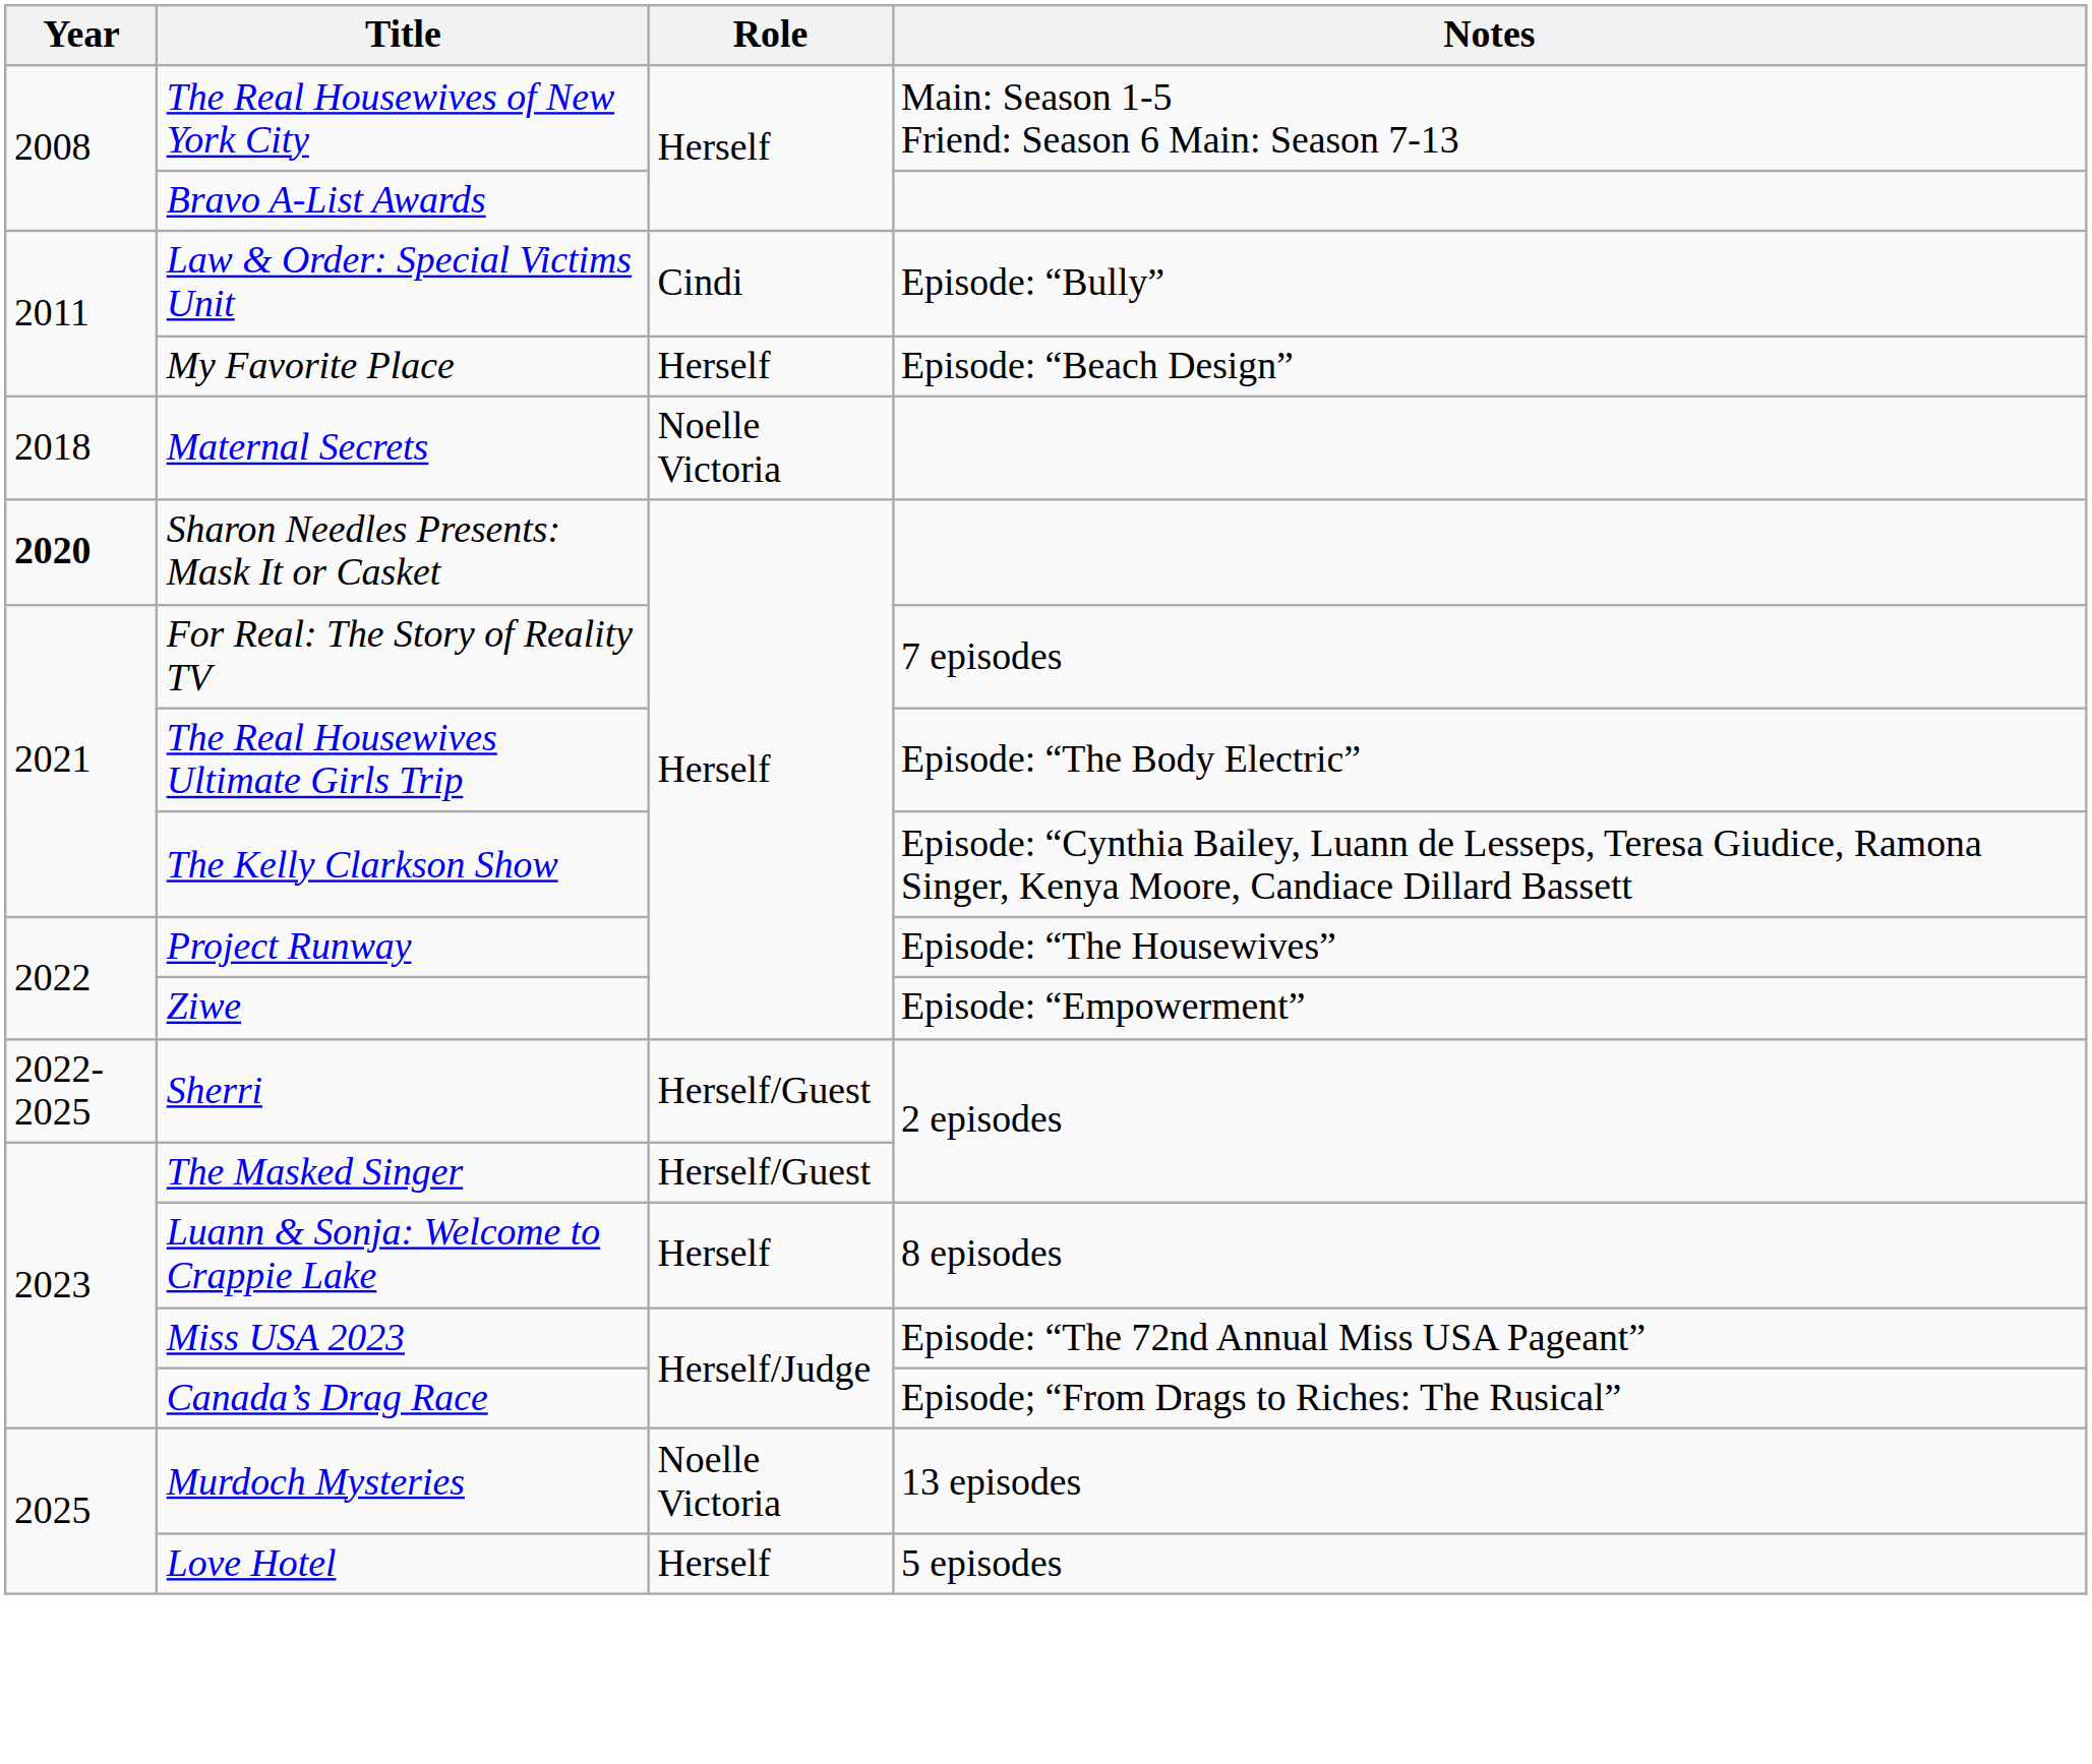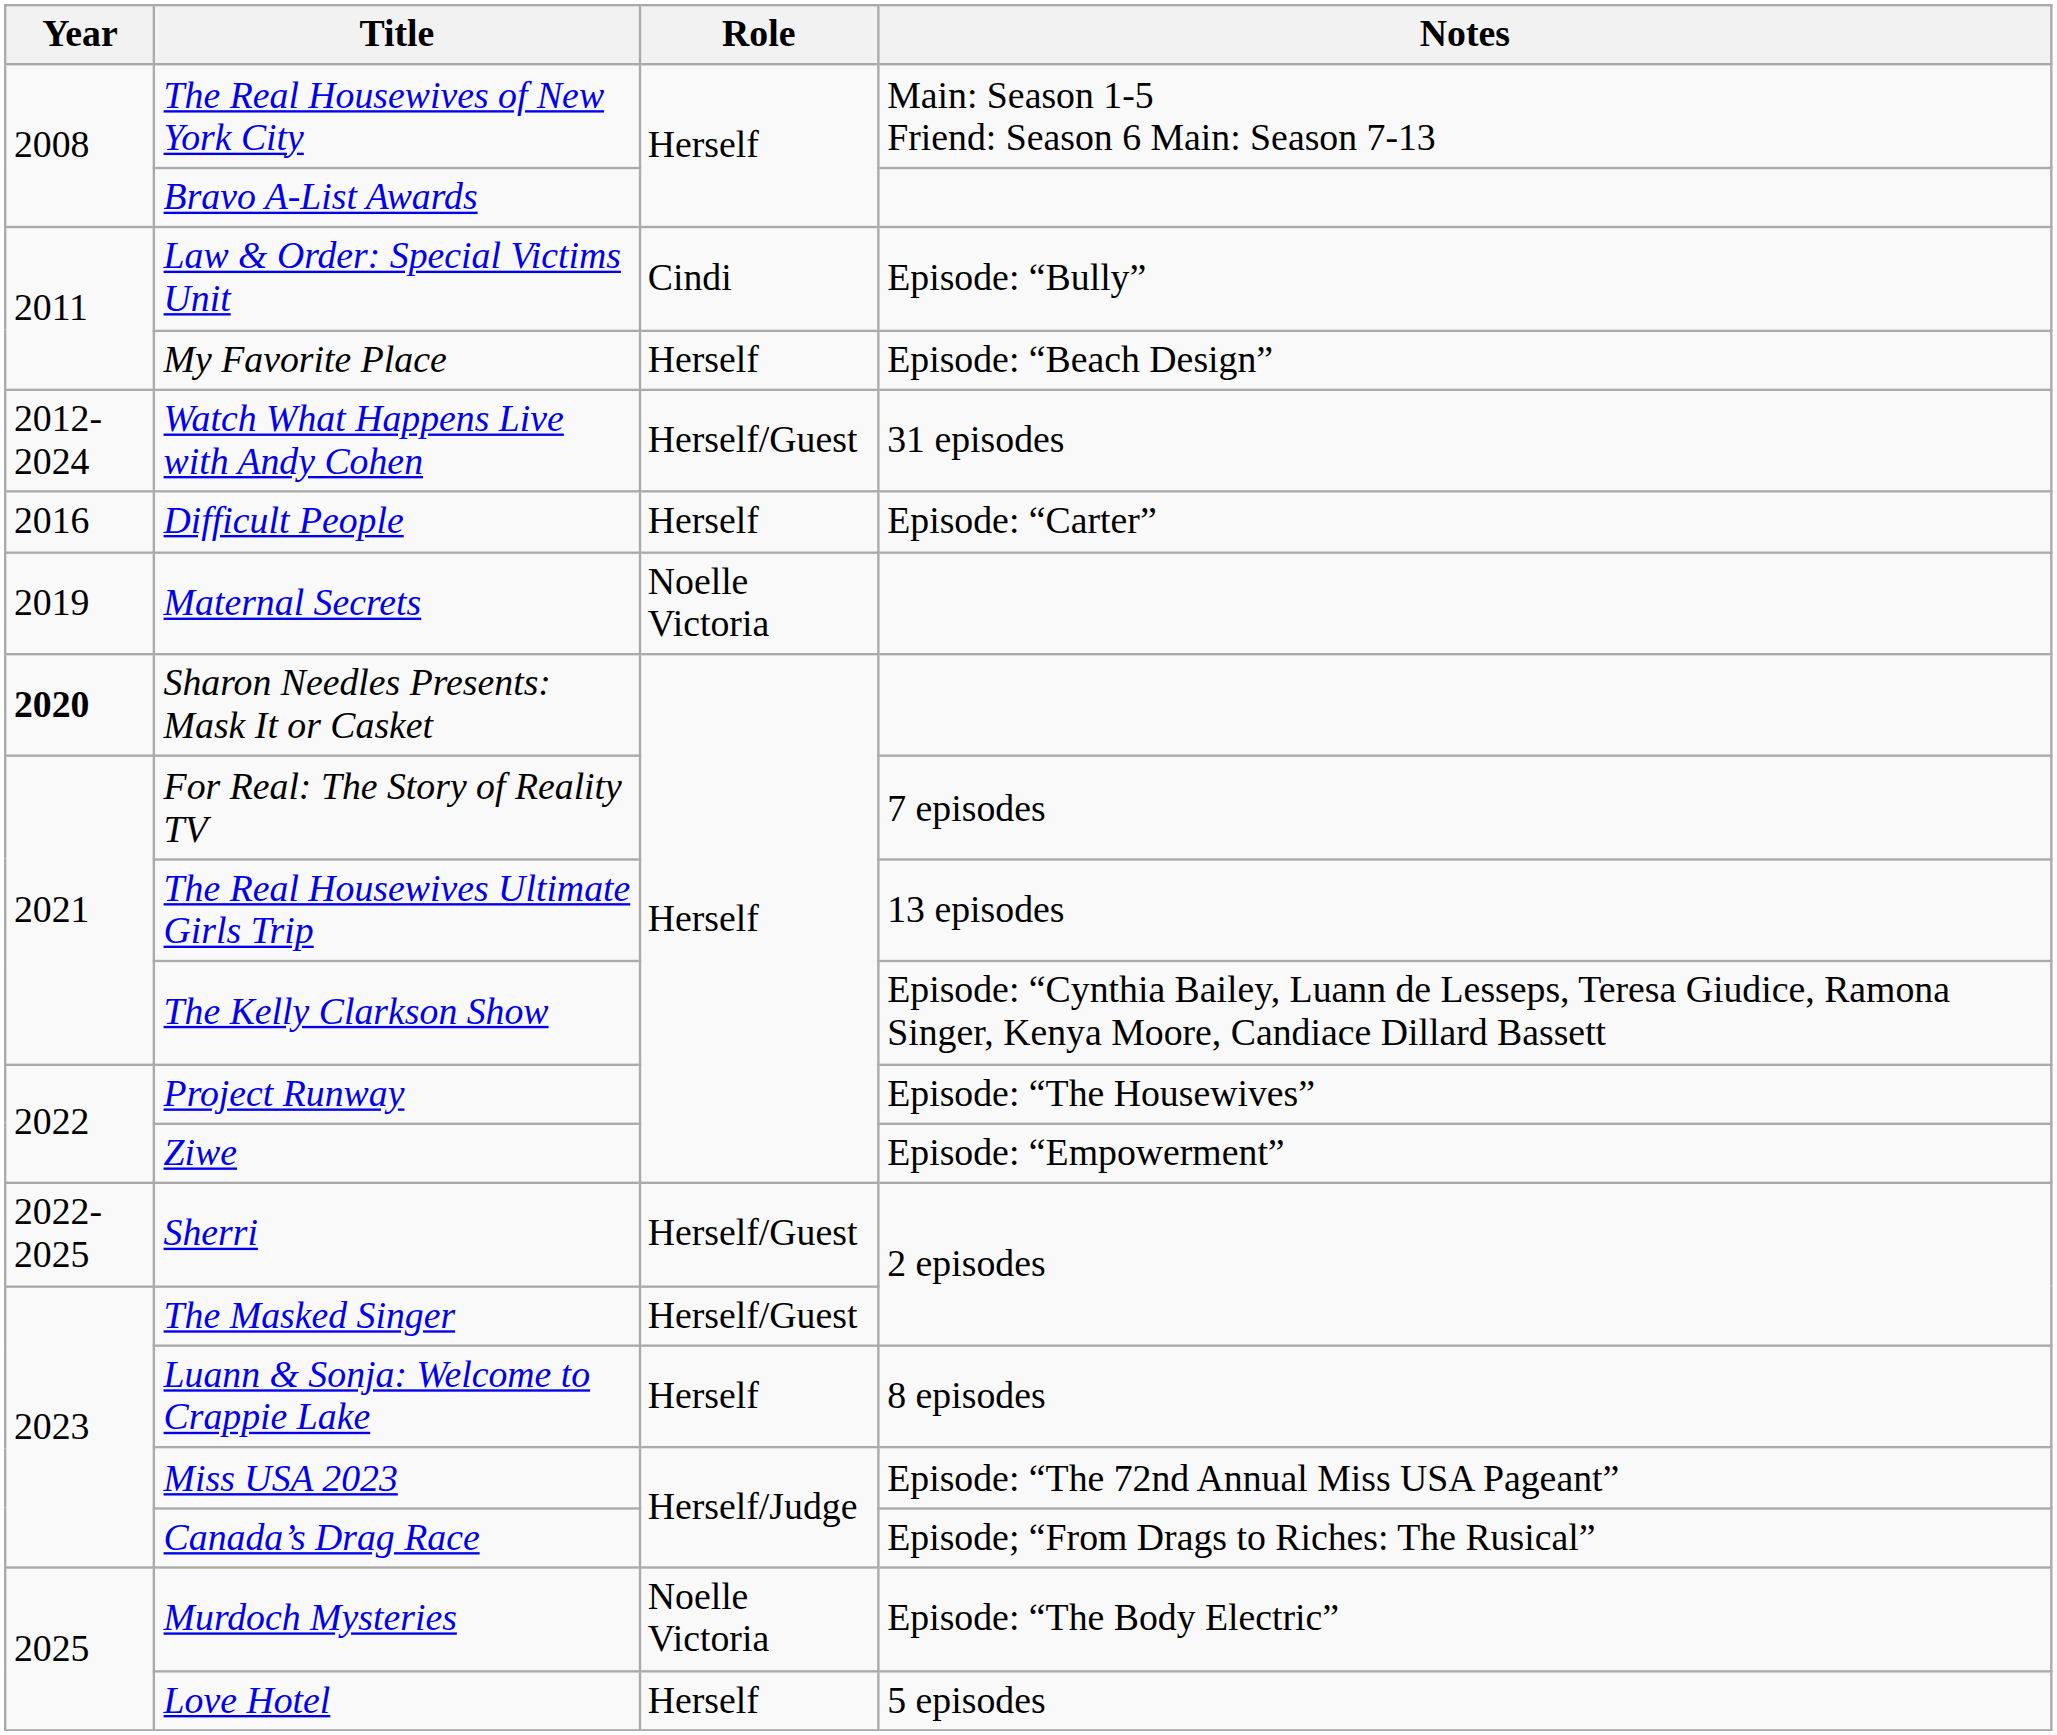+ row: 2012-2024 | Watch What Happens Live with Andy Cohen | Herself/Guest | 31 episodes
+ row: 2016 | Difficult People | Herself | Episode: “Carter”
Maternal Secrets | Year: 2018 -> 2019
The Real Housewives Ultimate Girls Trip | Notes: Episode: “The Body Electric” -> 13 episodes
Murdoch Mysteries | Notes: 13 episodes -> Episode: “The Body Electric”
